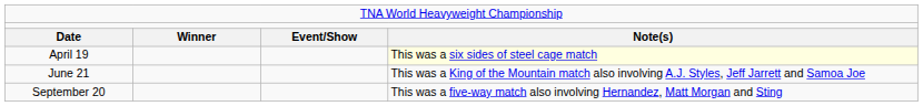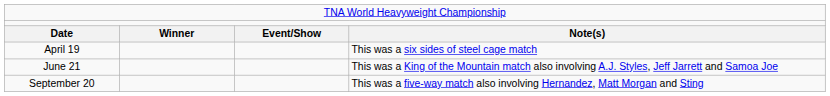April 19 | column 4: lightyellow background -> no background
